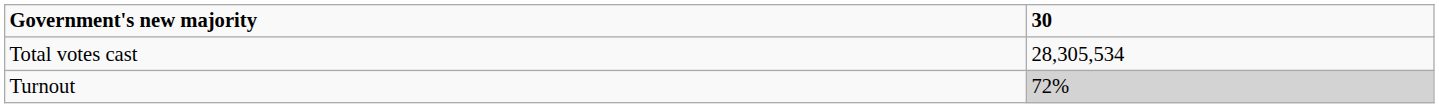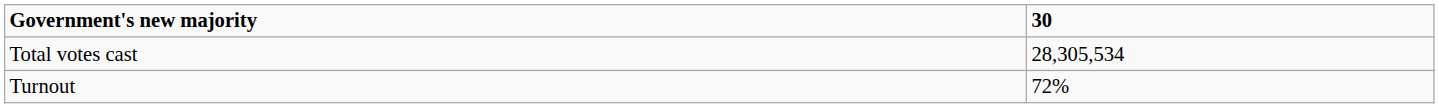Turnout | 30: lightgrey background -> no background
